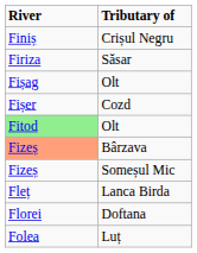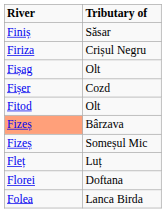row 2 | Tributary of: Crișul Negru -> Săsar
row 3 | Tributary of: Săsar -> Crișul Negru
row 6 | River: lightgreen background -> no background
row 9 | Tributary of: Lanca Birda -> Luț
row 11 | Tributary of: Luț -> Lanca Birda
